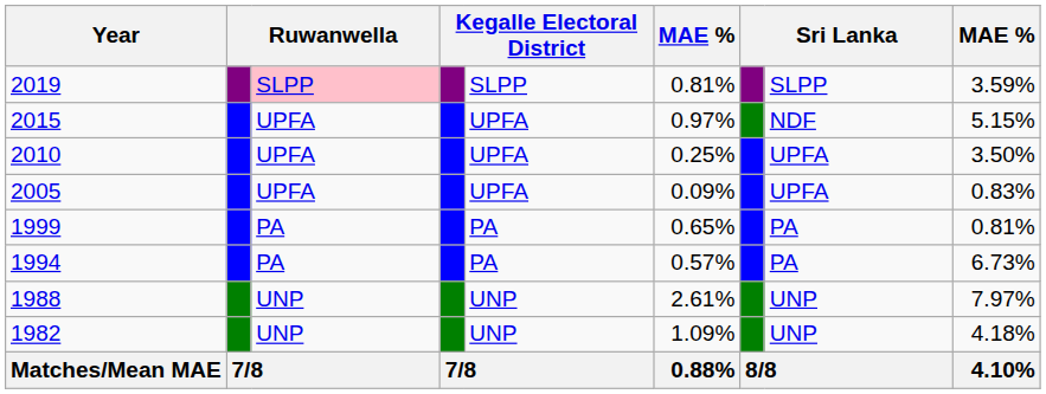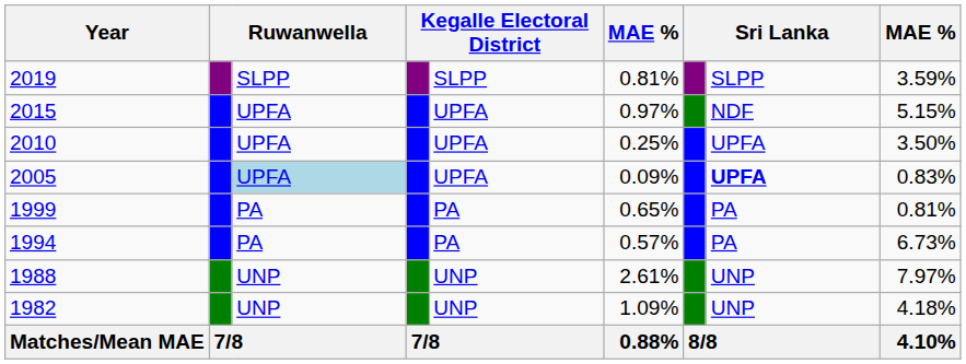2019 | column 3: pink background -> no background
2005 | column 3: no background -> lightblue background
2005 | column 8: normal -> bold
